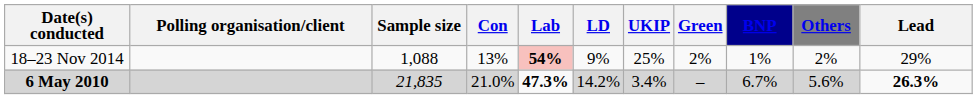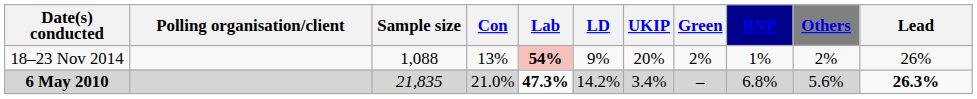18–23 Nov 2014 | UKIP: 25% -> 20%
18–23 Nov 2014 | Lead: 29% -> 26%
6 May 2010 | BNP: 6.7% -> 6.8%
